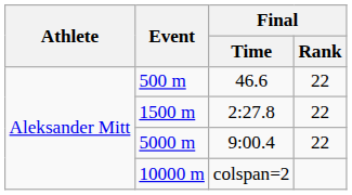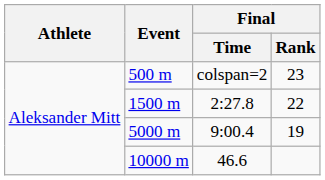500 m | Final / Time: 46.6 -> colspan=2
500 m | Final / Rank: 22 -> 23
5000 m | Final / Rank: 22 -> 19
10000 m | Final / Time: colspan=2 -> 46.6
